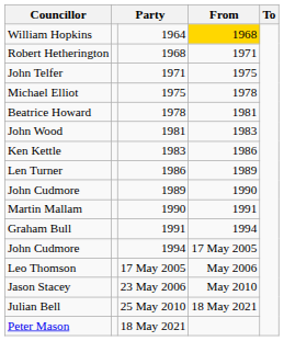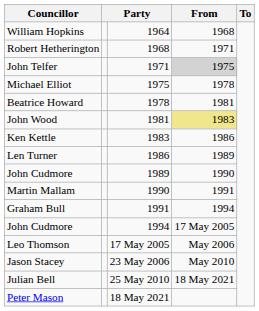William Hopkins | From: gold background -> no background
John Telfer | From: no background -> lightgrey background
John Wood | From: no background -> khaki background
